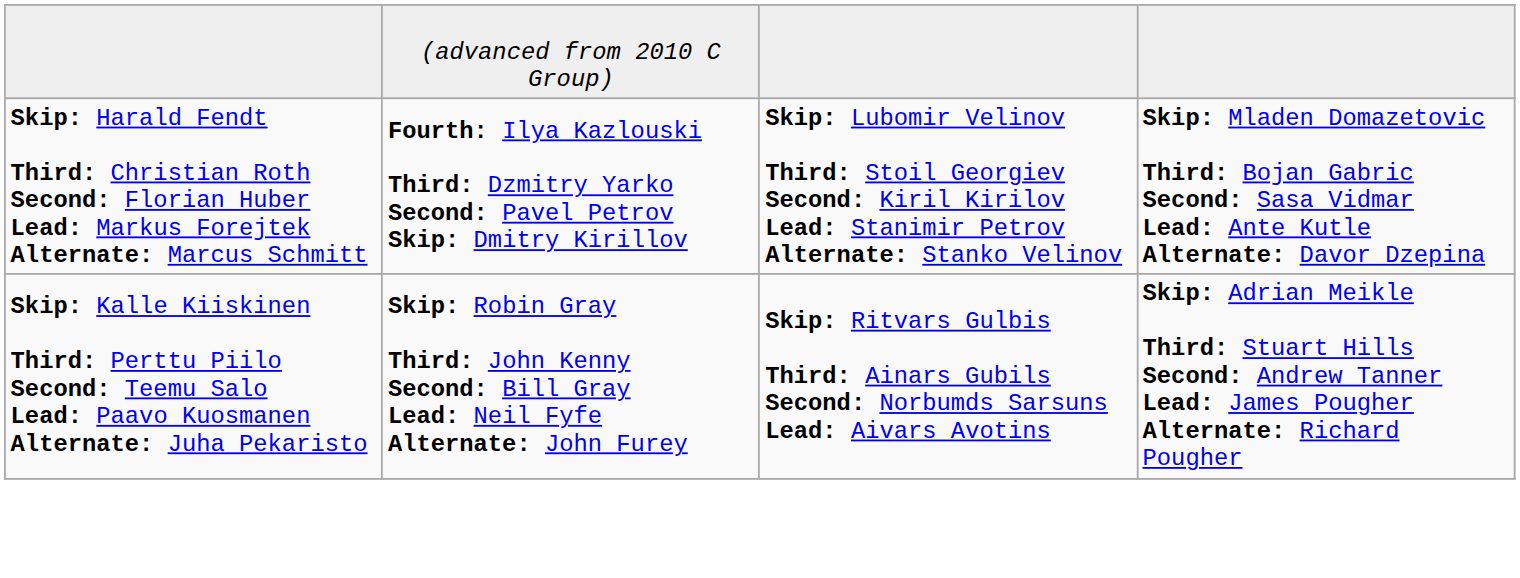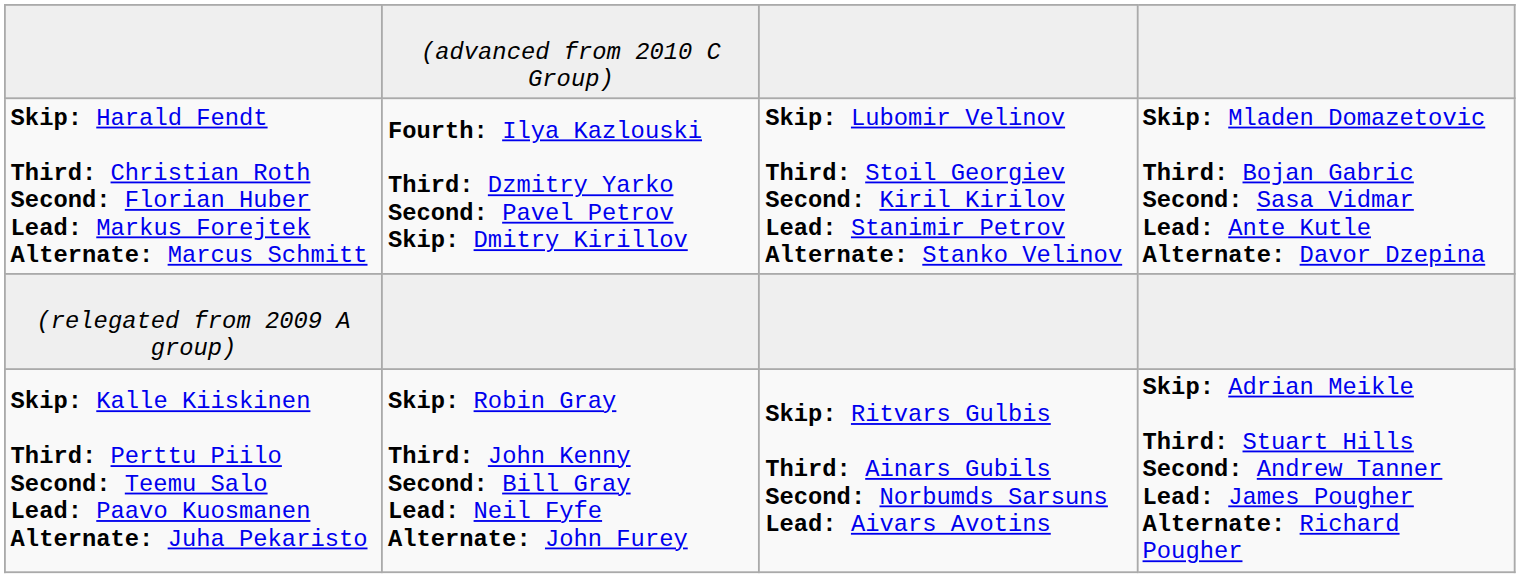+ row: (relegated from 2009 A group)
